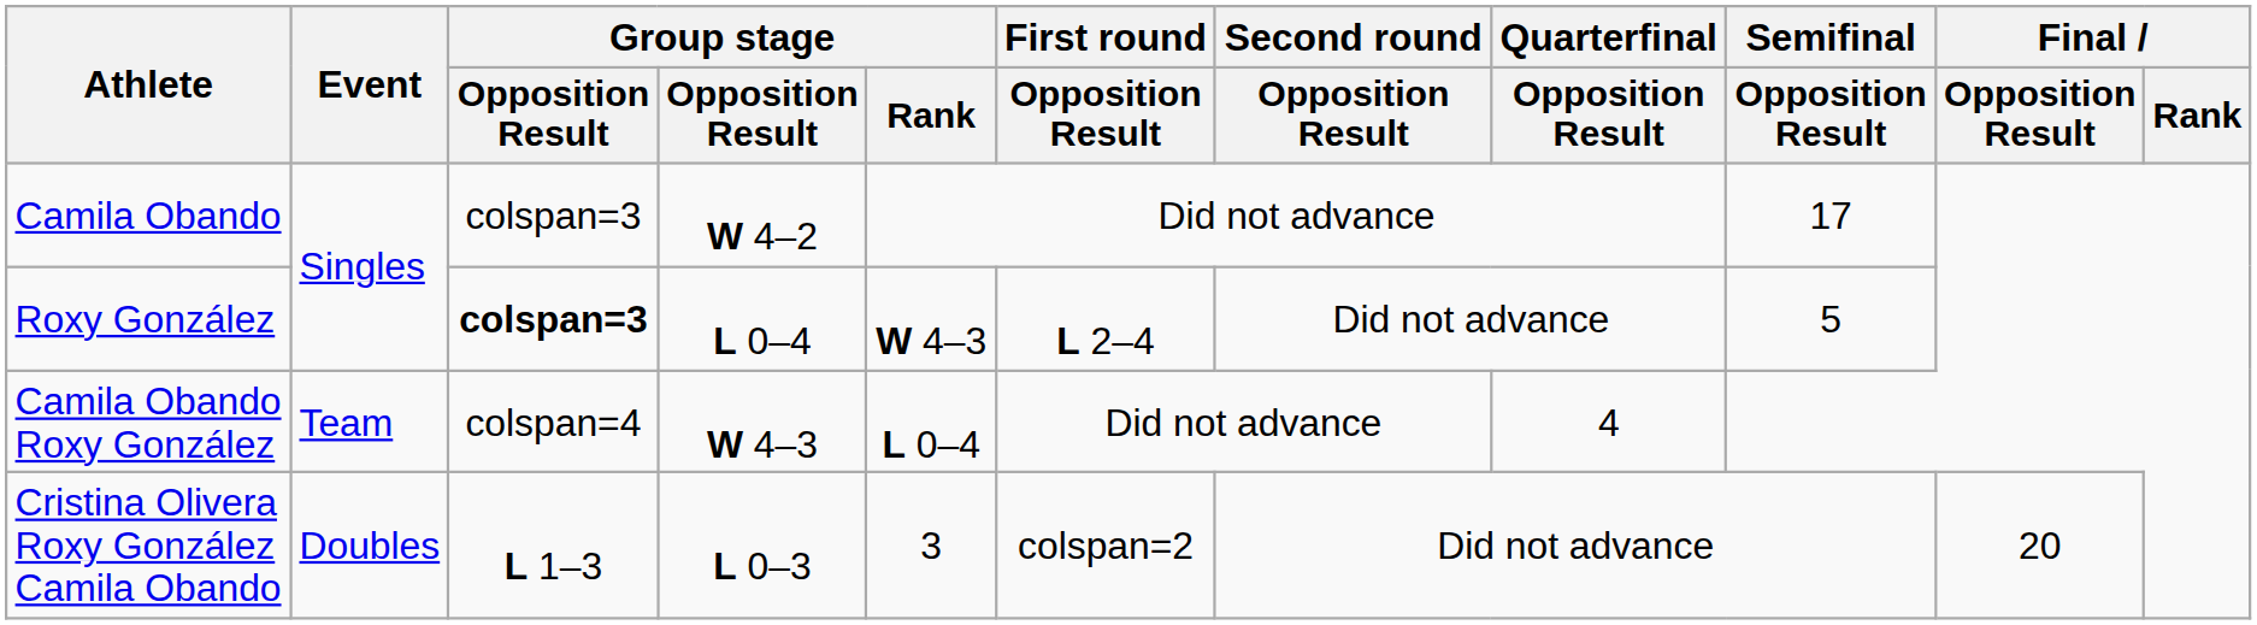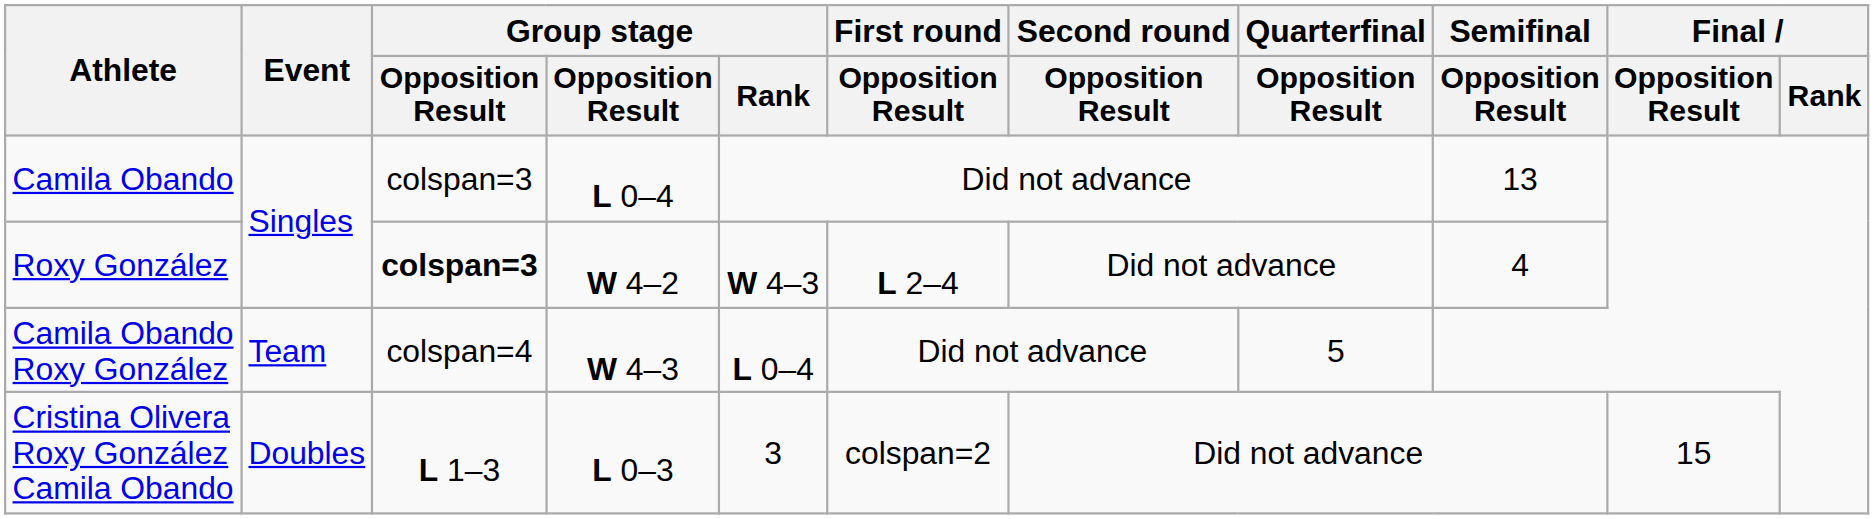Camila Obando | column 4: W 4–2 -> L 0–4
Camila Obando | Semifinal / Opposition Result: 17 -> 13
Roxy González | column 4: L 0–4 -> W 4–2
Roxy González | Semifinal / Opposition Result: 5 -> 4
Camila Obando Roxy González | Quarterfinal / Opposition Result: 4 -> 5
Cristina Olivera Roxy González Camila Obando | Final / Opposition Result: 20 -> 15
